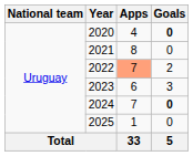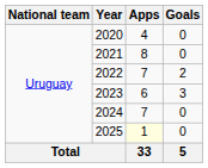2020 | Goals: bold -> normal
2022 | Apps: lightsalmon background -> no background
2024 | Goals: bold -> normal
2025 | Apps: no background -> lightyellow background
